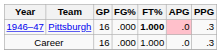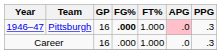1946–47 | FG%: normal -> bold
1946–47 | FT%: bold -> normal
